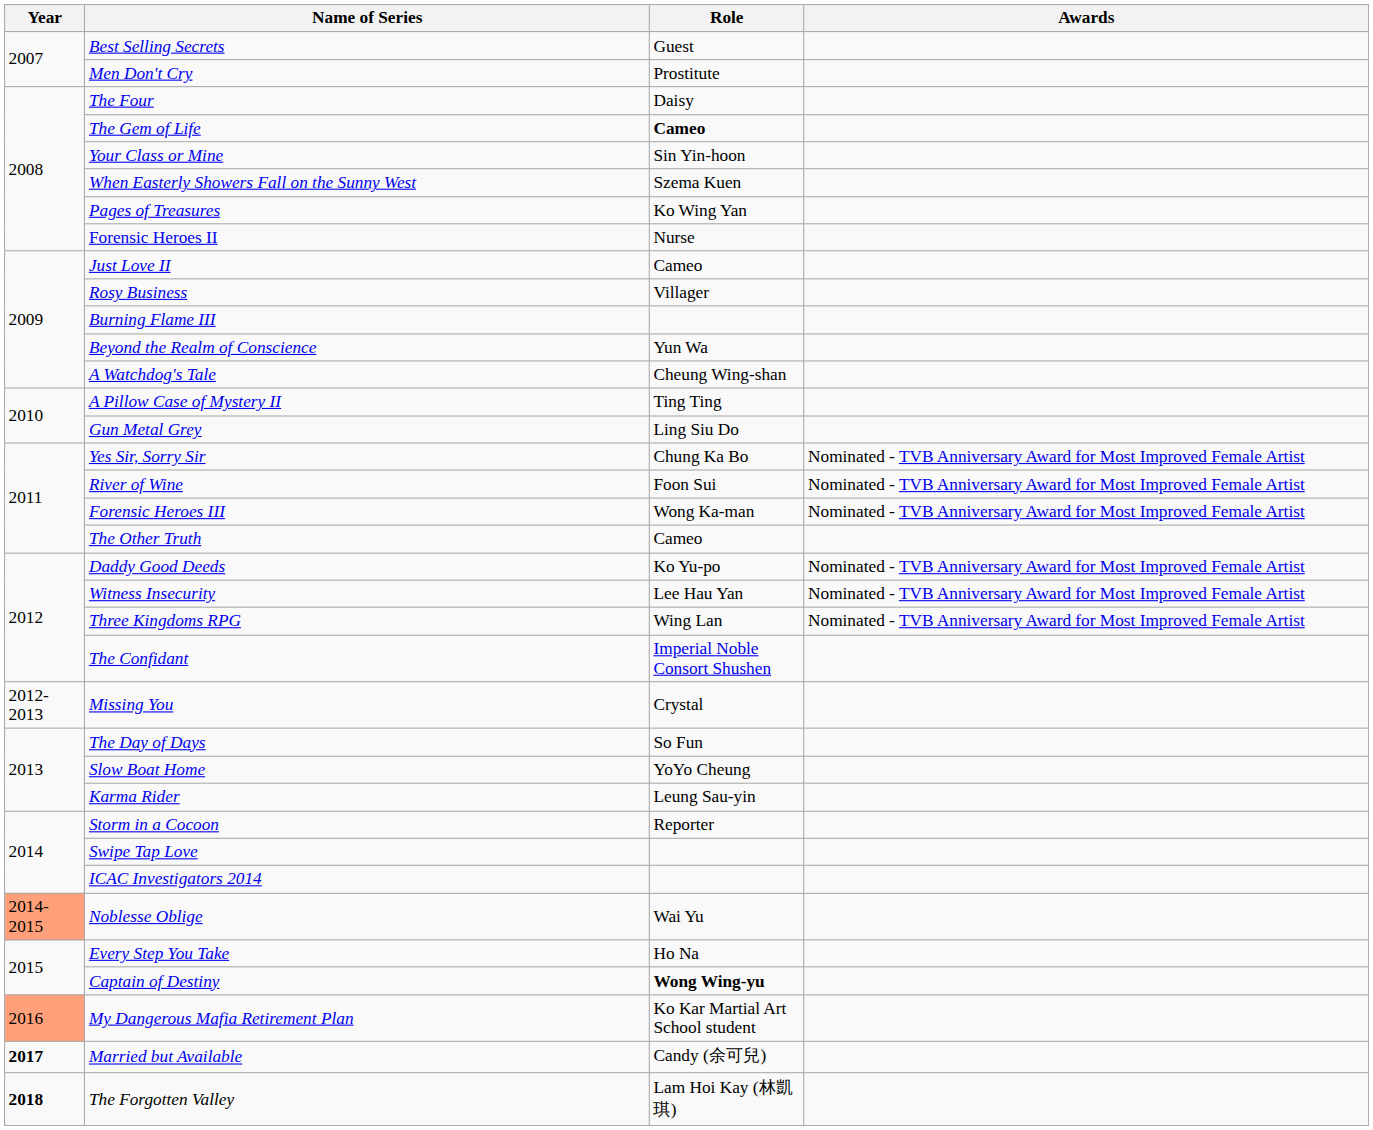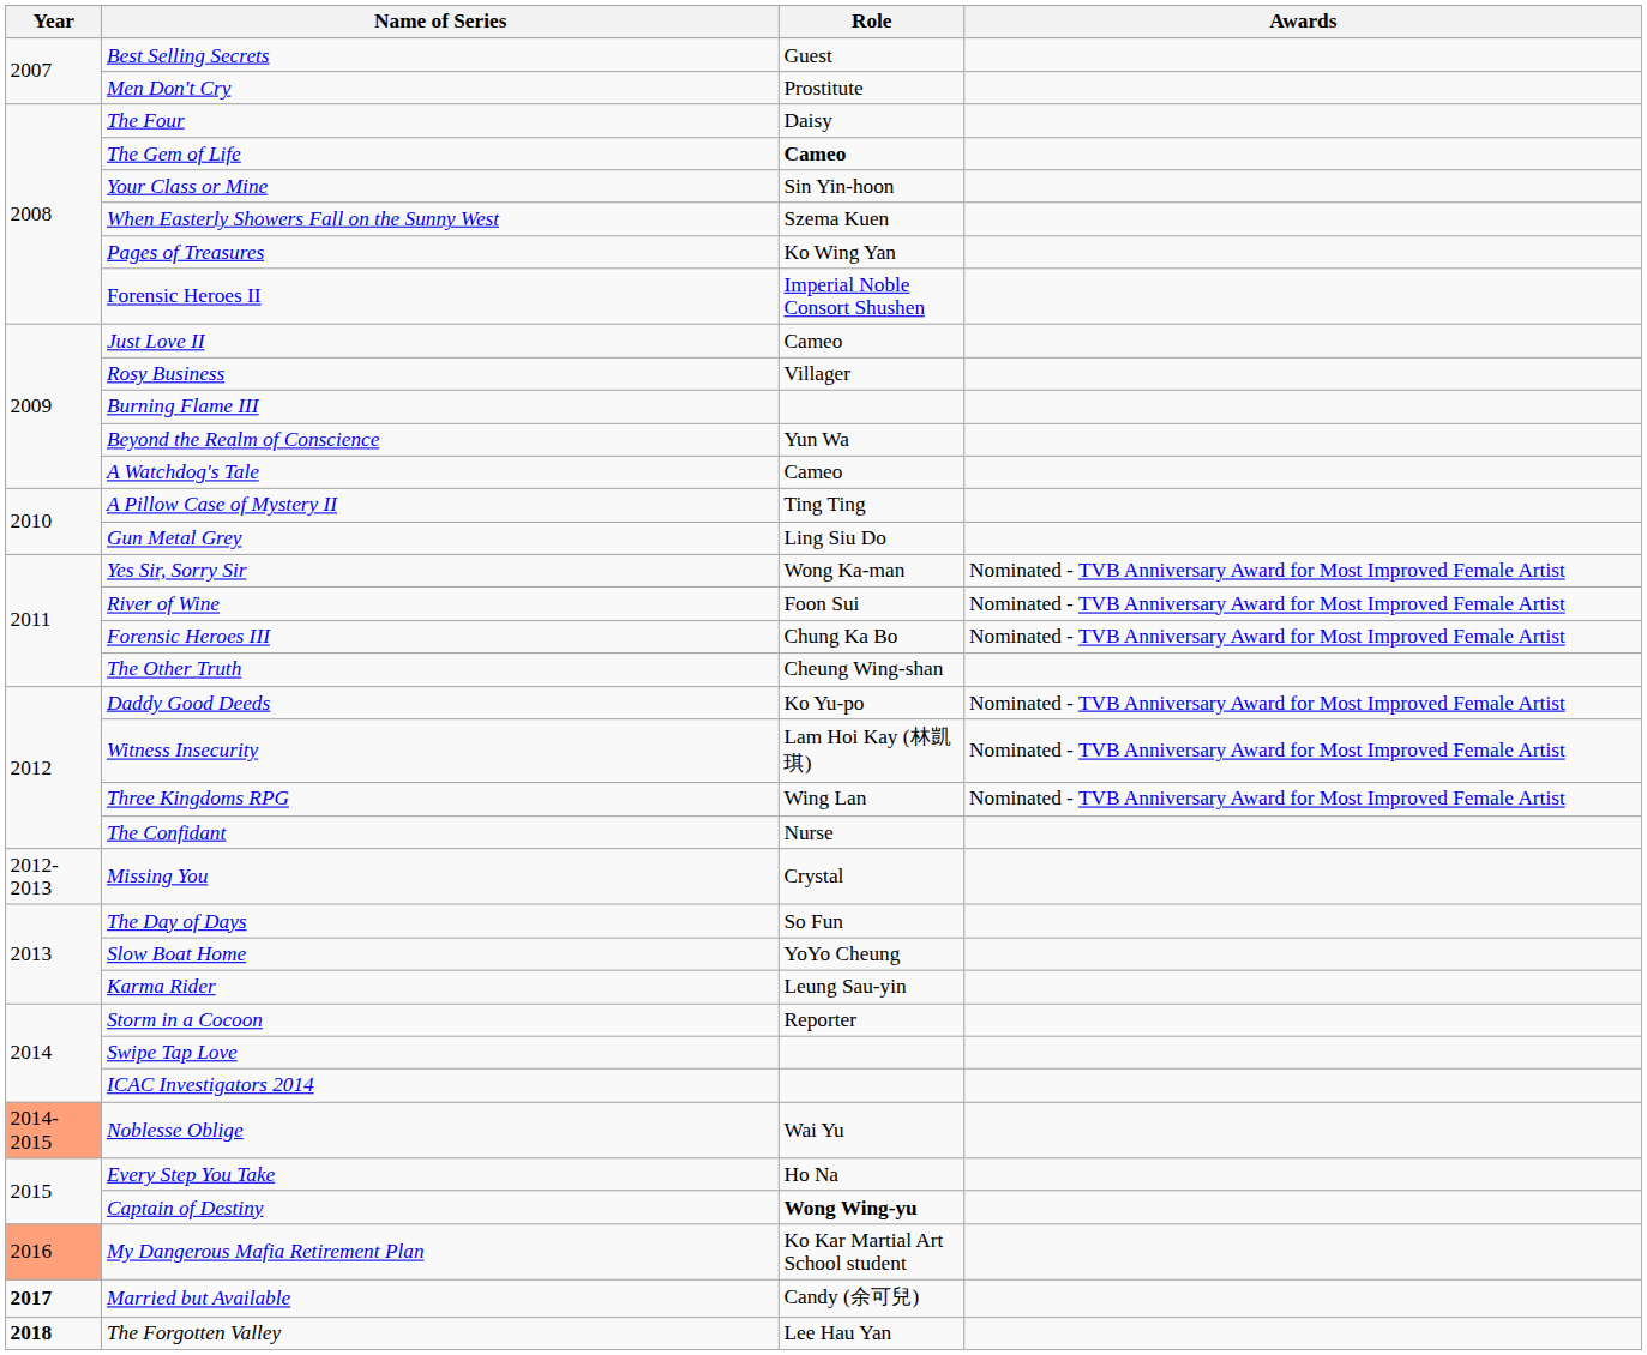Forensic Heroes II | Role: Nurse -> Imperial Noble Consort Shushen
A Watchdog's Tale | Role: Cheung Wing-shan -> Cameo
Yes Sir, Sorry Sir | Role: Chung Ka Bo -> Wong Ka-man
Forensic Heroes III | Role: Wong Ka-man -> Chung Ka Bo
The Other Truth | Role: Cameo -> Cheung Wing-shan
Witness Insecurity | Role: Lee Hau Yan -> Lam Hoi Kay (林凱琪)
The Confidant | Role: Imperial Noble Consort Shushen -> Nurse
The Forgotten Valley | Role: Lam Hoi Kay (林凱琪) -> Lee Hau Yan
